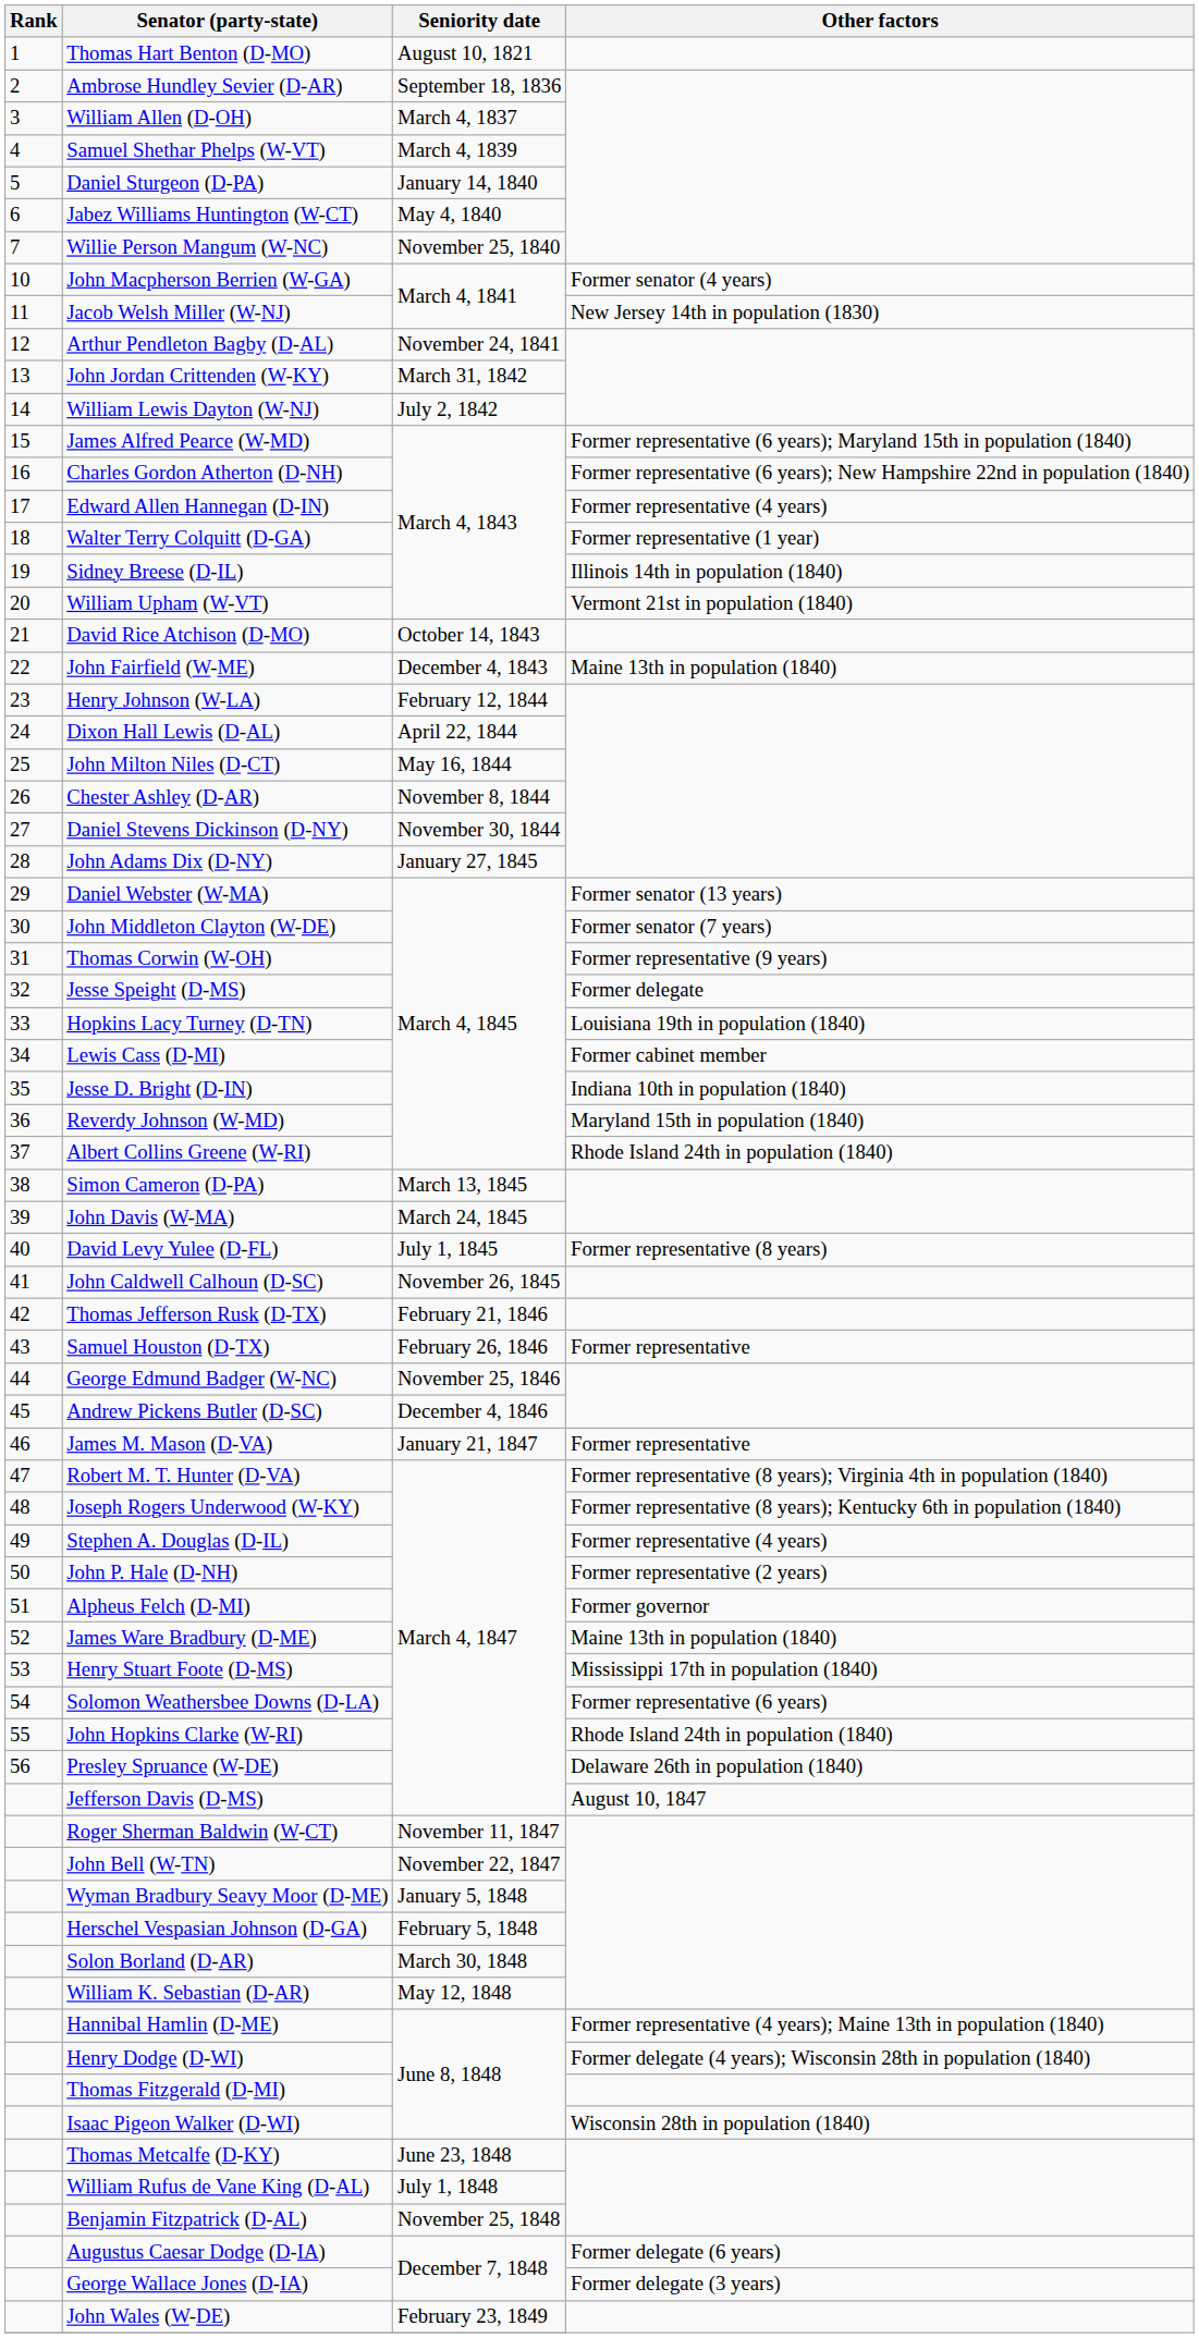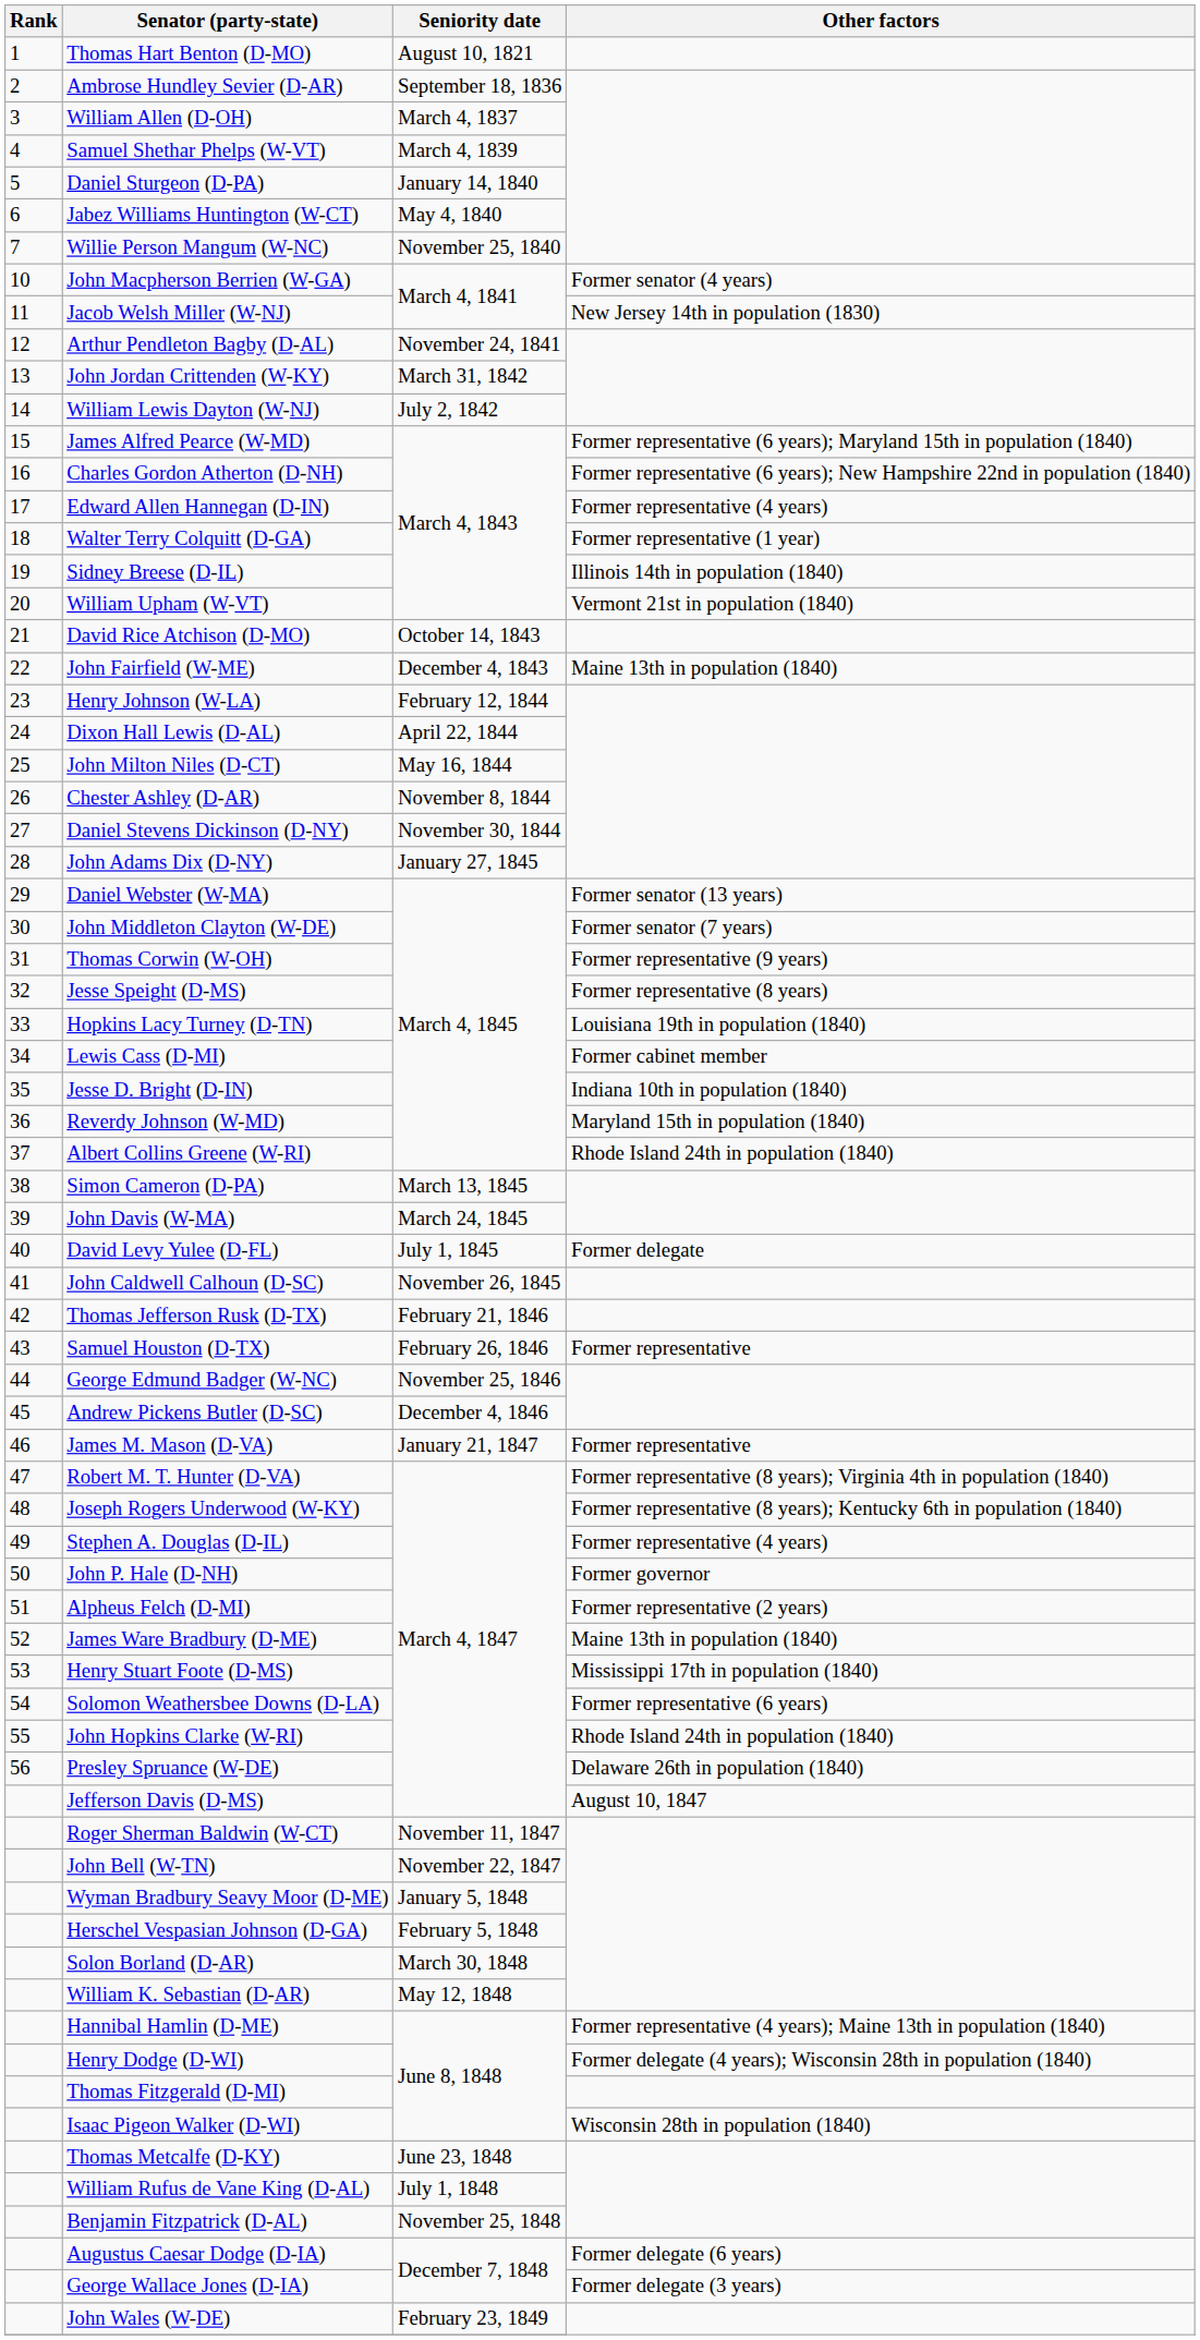Jesse Speight (D-MS) | Other factors: Former delegate -> Former representative (8 years)
David Levy Yulee (D-FL) | Other factors: Former representative (8 years) -> Former delegate
John P. Hale (D-NH) | Other factors: Former representative (2 years) -> Former governor
Alpheus Felch (D-MI) | Other factors: Former governor -> Former representative (2 years)
